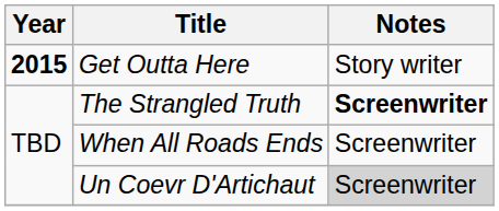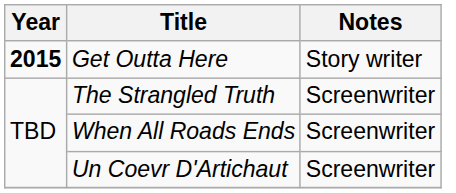The Strangled Truth | Notes: bold -> normal
Un Coevr D'Artichaut | Notes: lightgrey background -> no background
